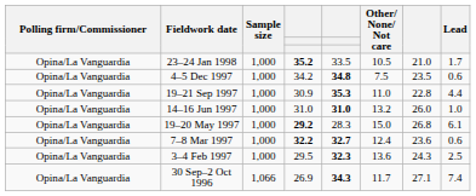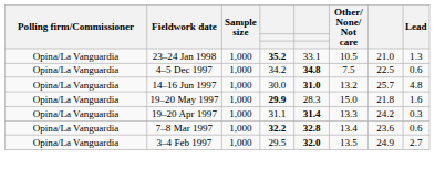23–24 Jan 1998 | column 5: 33.5 -> 33.1
23–24 Jan 1998 | Lead: 1.7 -> 1.3
4–5 Dec 1997 | column 7: 23.5 -> 22.5
- row: Opina/La Vanguardia | 19–21 Sep 1997 | 1,000 | 30.9 | 35.3 | 11.0 | 22.8 | 4.4
14–16 Jun 1997 | column 4: 31.0 -> 30.0
14–16 Jun 1997 | column 7: 26.0 -> 25.7
14–16 Jun 1997 | Lead: 1.0 -> 4.8
19–20 May 1997 | column 4: 29.2 -> 29.9
19–20 May 1997 | column 7: 26.8 -> 21.8
19–20 May 1997 | Lead: 6.1 -> 1.6
+ row: Opina/La Vanguardia | 19–20 Apr 1997 | 1,000 | 31.1 | 31.4 | 13.3 | 24.2 | 0.3
7–8 Mar 1997 | column 5: 32.7 -> 32.8
7–8 Mar 1997 | Other/ None/ Not care: 12.4 -> 13.4
3–4 Feb 1997 | column 5: 32.3 -> 32.0
3–4 Feb 1997 | Other/ None/ Not care: 13.6 -> 13.5
3–4 Feb 1997 | column 7: 24.3 -> 24.9
3–4 Feb 1997 | Lead: 2.5 -> 2.7
- row: Opina/La Vanguardia | 30 Sep–2 Oct 1996 | 1,066 | 26.9 | 34.3 | 11.7 | 27.1 | 7.4
